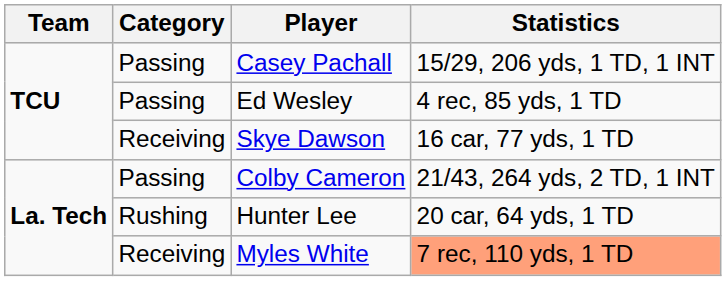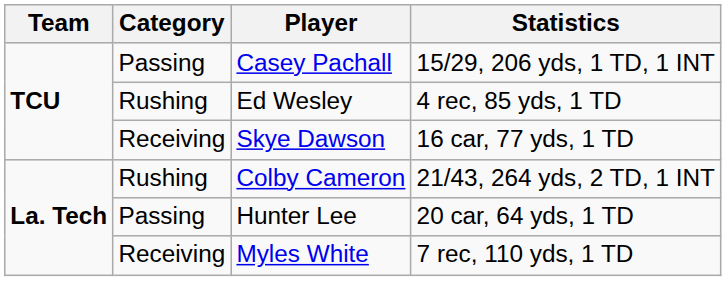Ed Wesley | Category: Passing -> Rushing
Colby Cameron | Category: Passing -> Rushing
Hunter Lee | Category: Rushing -> Passing
Myles White | Statistics: lightsalmon background -> no background
